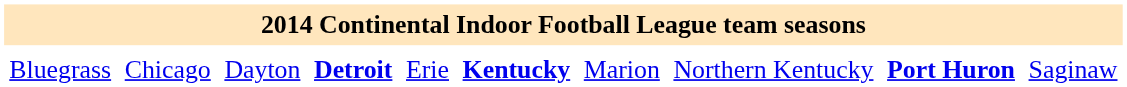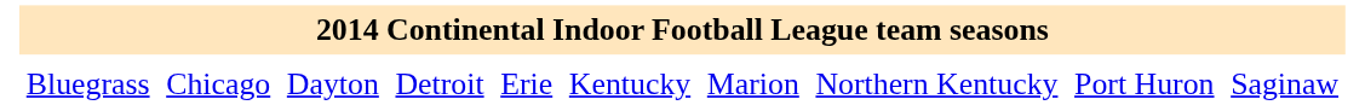Bluegrass | column 4: bold -> normal
Bluegrass | column 6: bold -> normal
Bluegrass | column 9: bold -> normal
